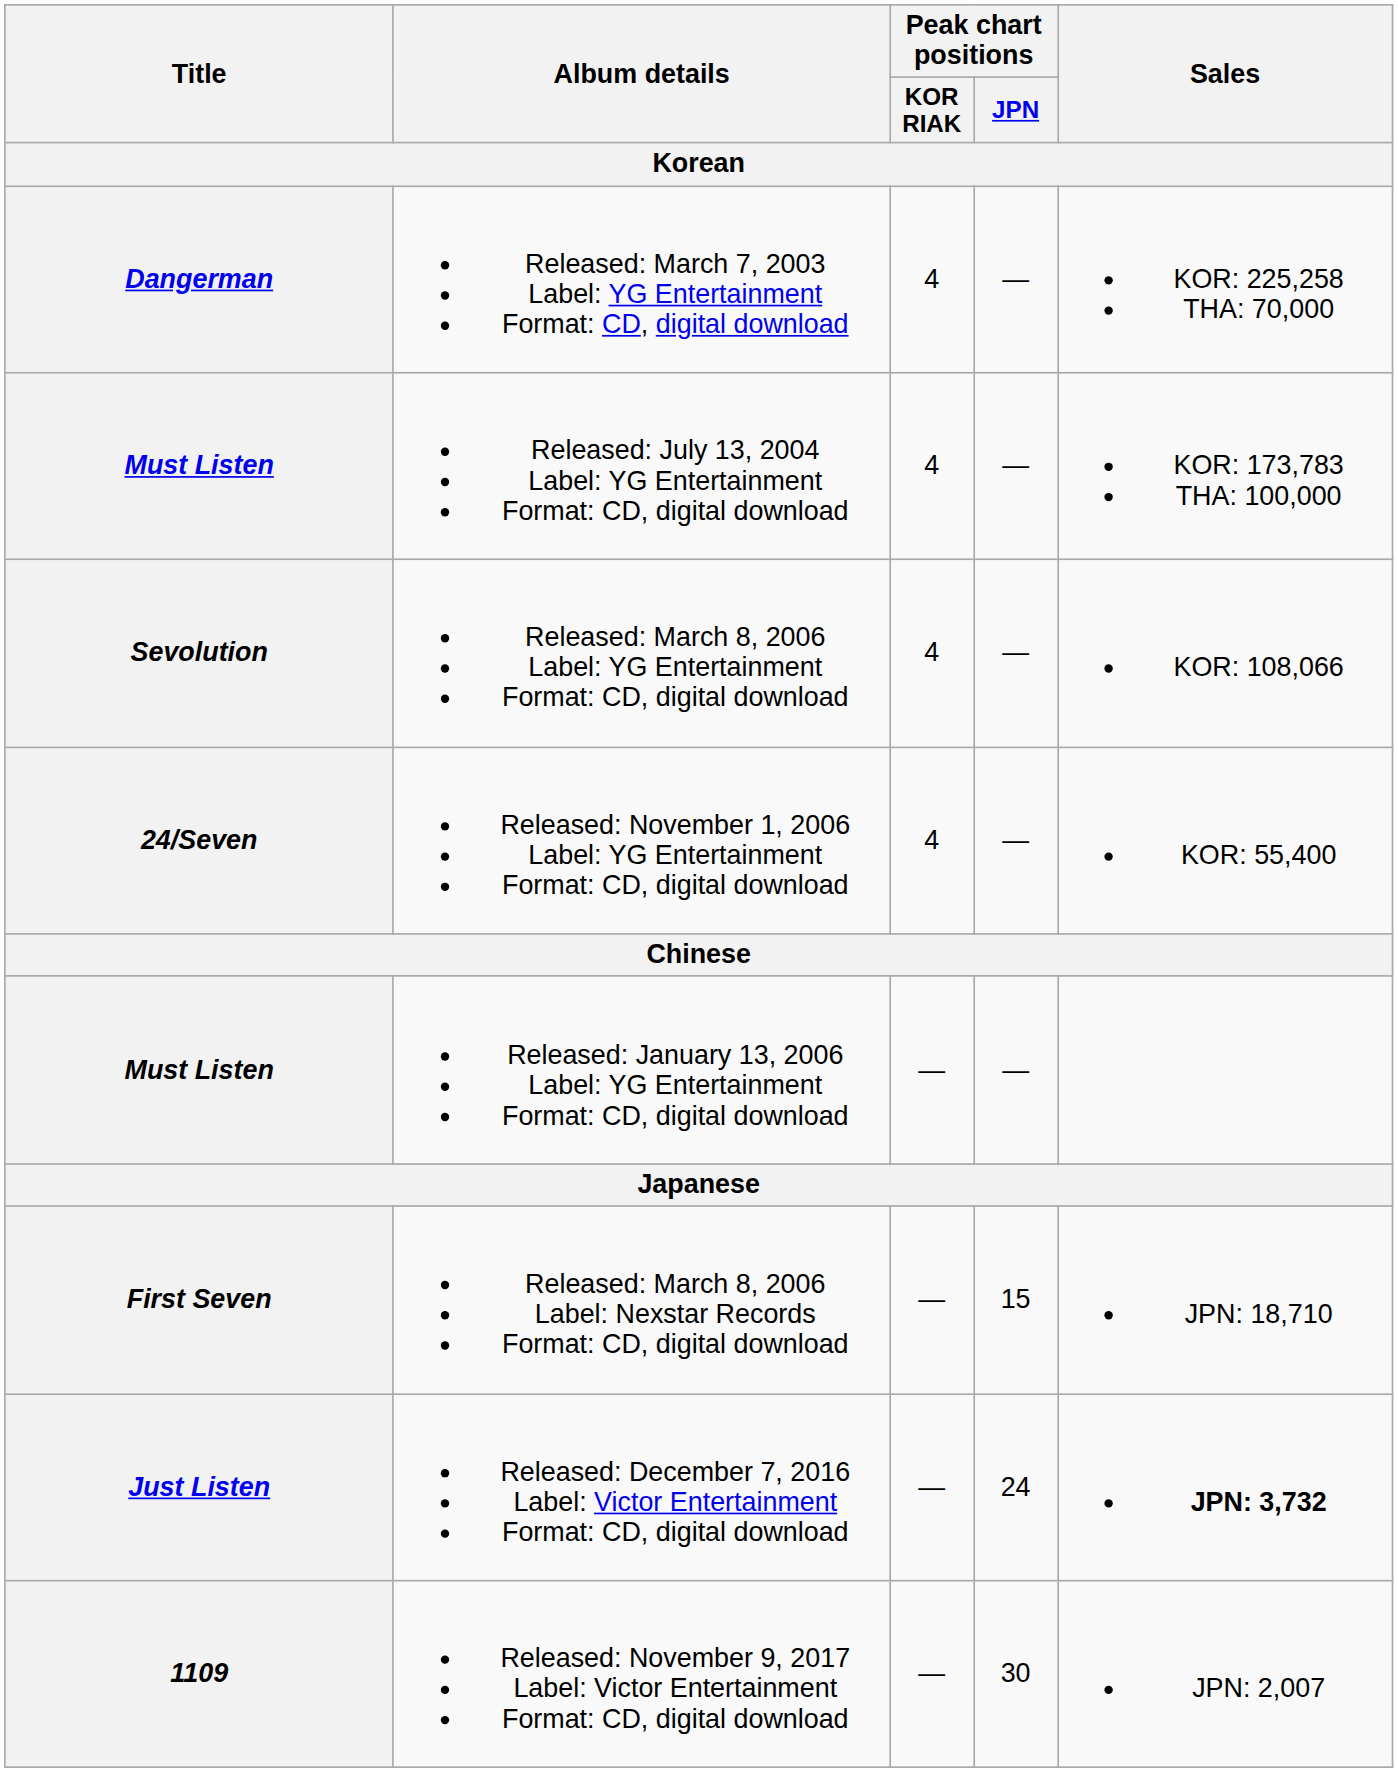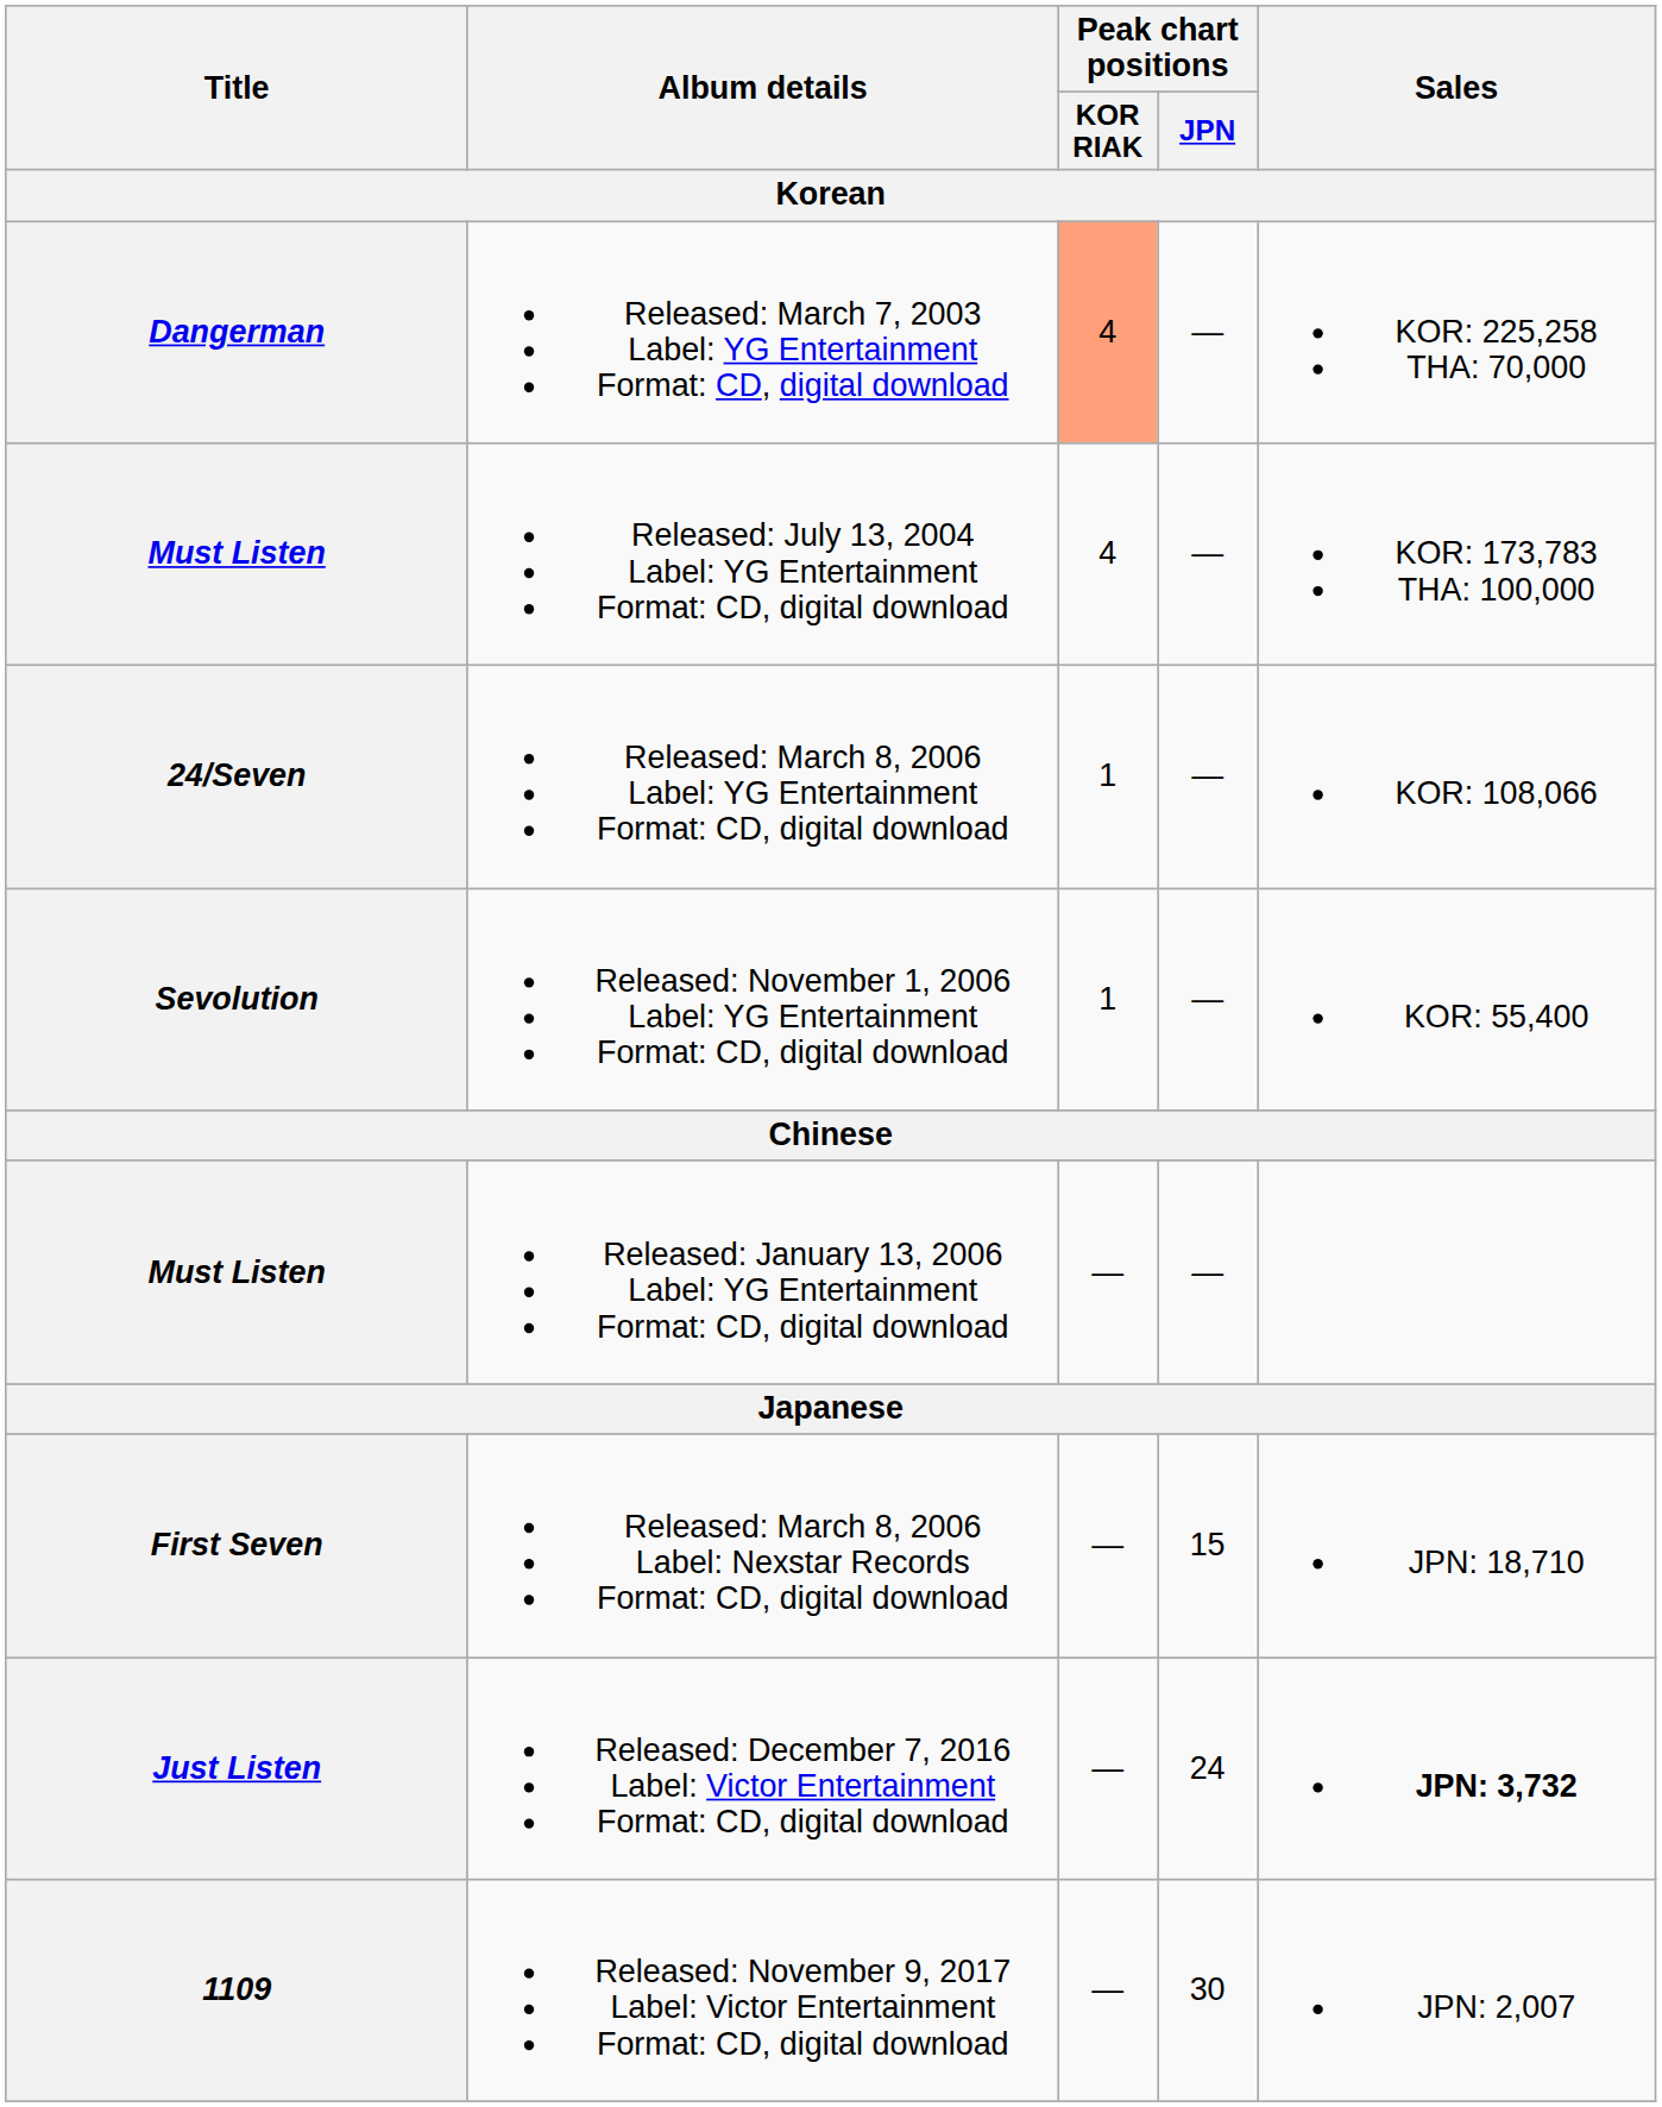row 4 | Peak chart positions / KOR RIAK: no background -> lightsalmon background
row 6 | Title: Sevolution -> 24/Seven
row 6 | Peak chart positions / KOR RIAK: 4 -> 1
row 7 | Title: 24/Seven -> Sevolution
row 7 | Peak chart positions / KOR RIAK: 4 -> 1
